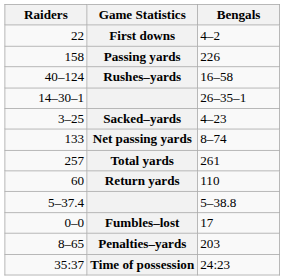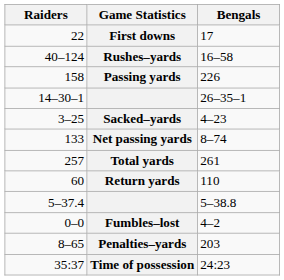First downs | Bengals: 4–2 -> 17
rows swapped: Rushes–yards <-> Passing yards
Fumbles–lost | Bengals: 17 -> 4–2
